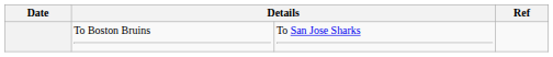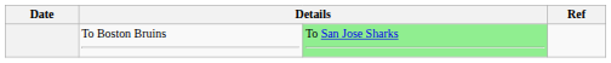To Boston Bruins | column 3: no background -> lightgreen background
